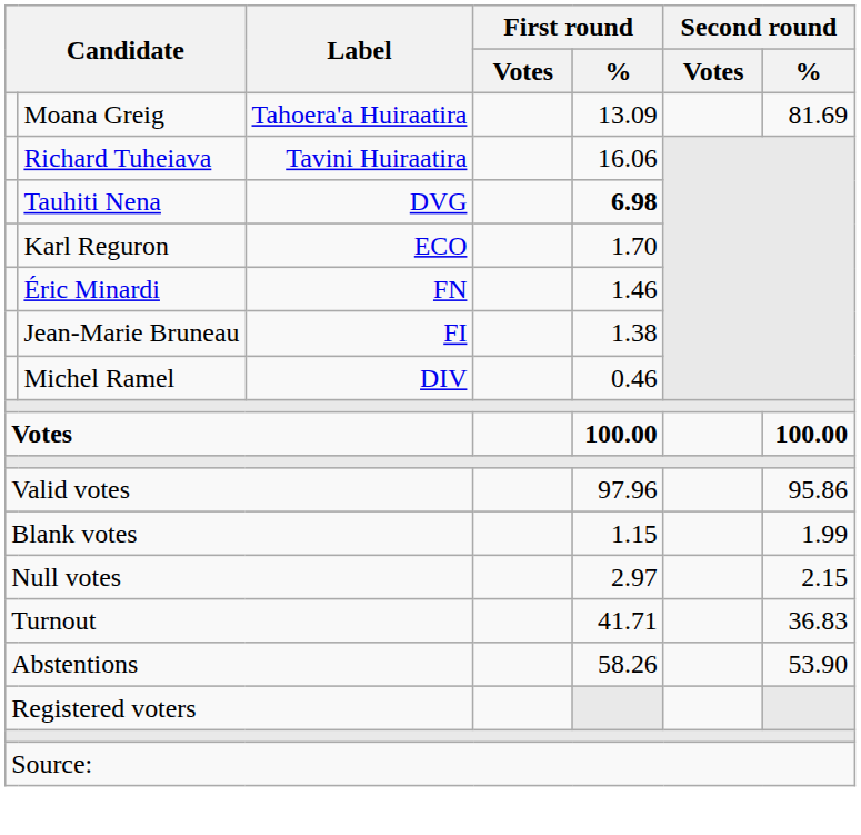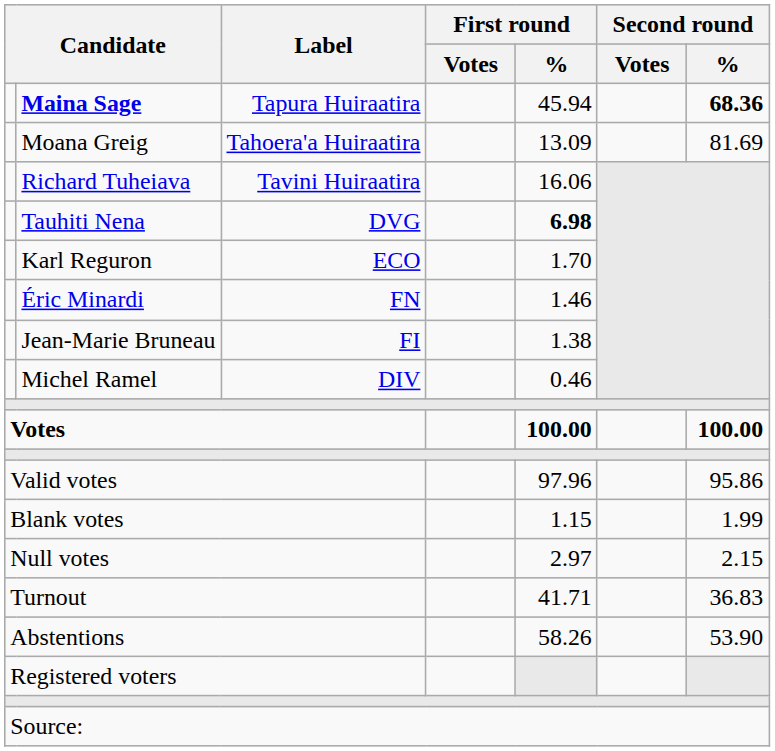+ row: Maina Sage | Tapura Huiraatira | 45.94 | 68.36
